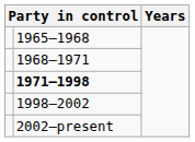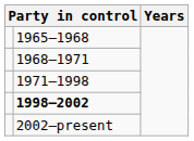1971–1998 | column 2: bold -> normal
1998–2002 | column 2: normal -> bold
